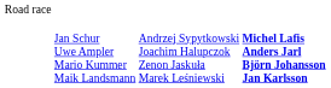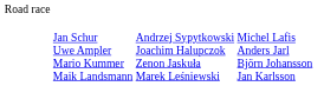Jan Schur Uwe Ampler Mario Kummer Maik Landsmann | column 4: bold -> normal
